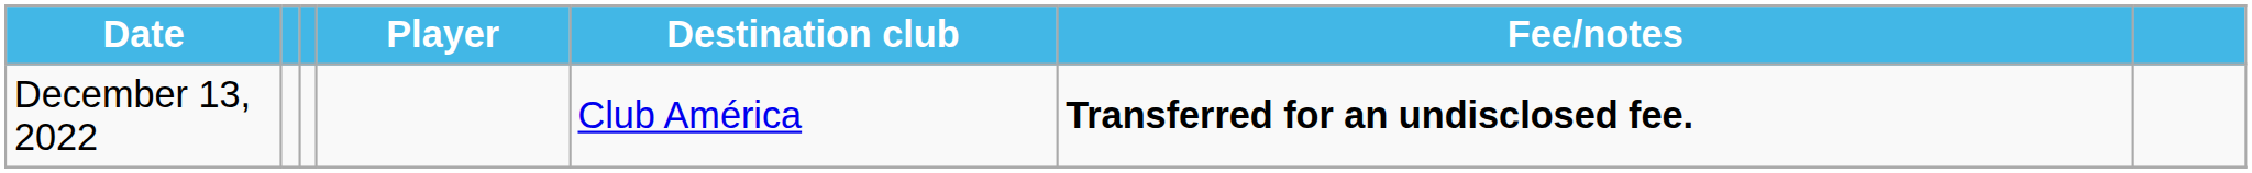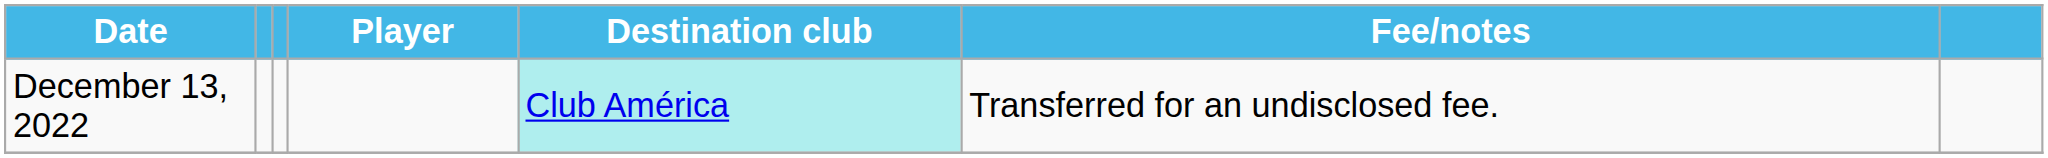December 13, 2022 | Destination club: no background -> paleturquoise background
December 13, 2022 | Fee/notes: bold -> normal
